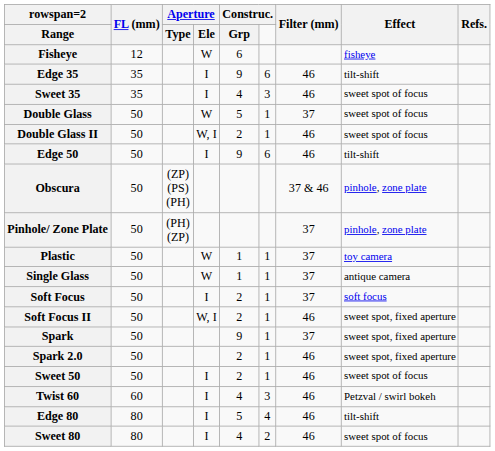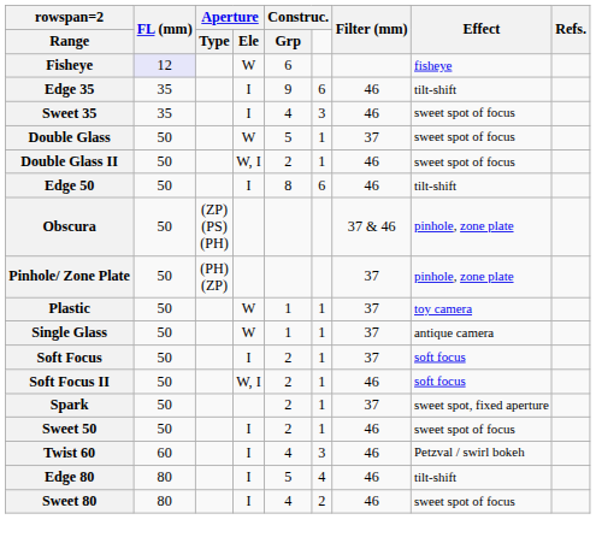Fisheye | FL (mm): no background -> lavender background
Edge 50 | Construc. / Grp: 9 -> 8
Soft Focus II | Effect: sweet spot, fixed aperture -> soft focus
Spark | Construc. / Grp: 9 -> 2
- row: Spark 2.0 | 50 | 2 | 1 | 46 | sweet spot, fixed aperture
